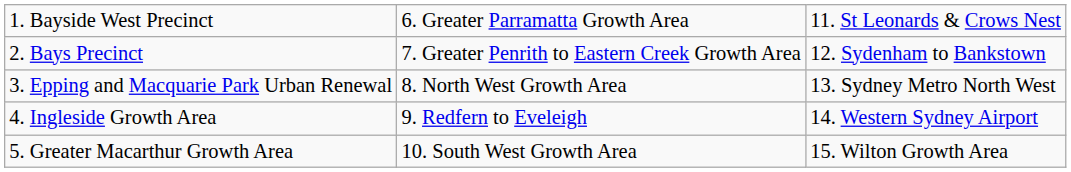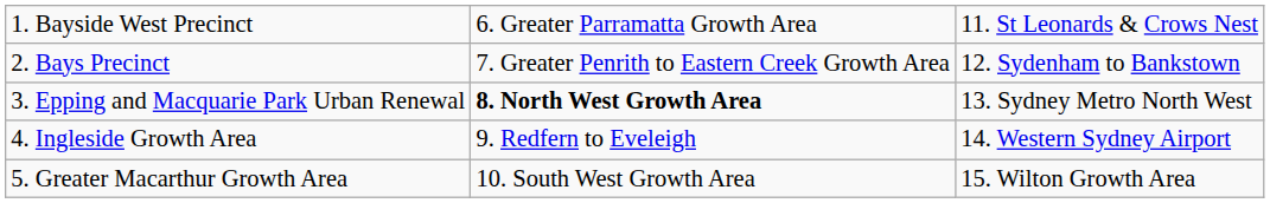3. Epping and Macquarie Park Urban Renewal | column 2: normal -> bold
